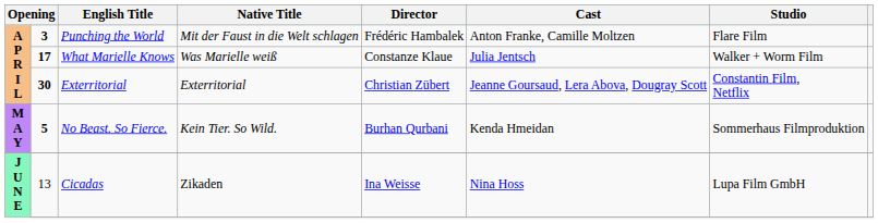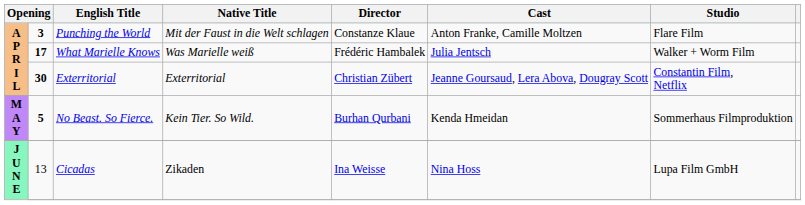Punching the World | Director: Frédéric Hambalek -> Constanze Klaue
What Marielle Knows | Director: Constanze Klaue -> Frédéric Hambalek
